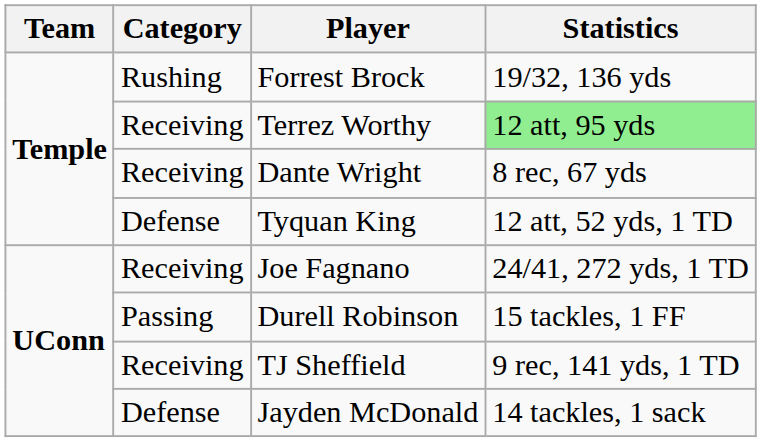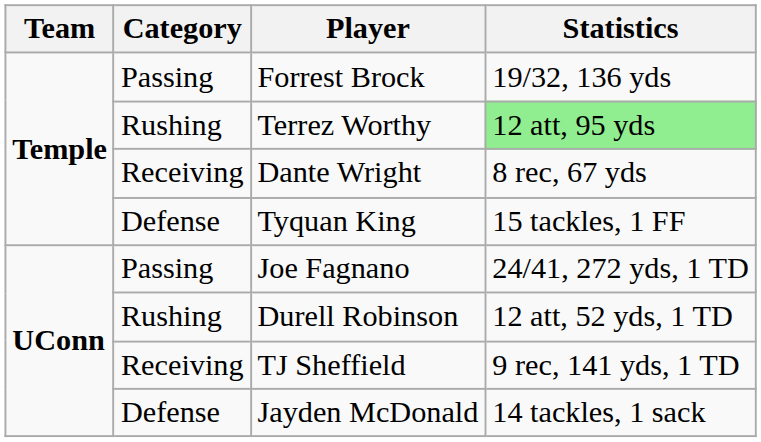Forrest Brock | Category: Rushing -> Passing
Terrez Worthy | Category: Receiving -> Rushing
Tyquan King | Statistics: 12 att, 52 yds, 1 TD -> 15 tackles, 1 FF
Joe Fagnano | Category: Receiving -> Passing
Durell Robinson | Category: Passing -> Rushing
Durell Robinson | Statistics: 15 tackles, 1 FF -> 12 att, 52 yds, 1 TD
